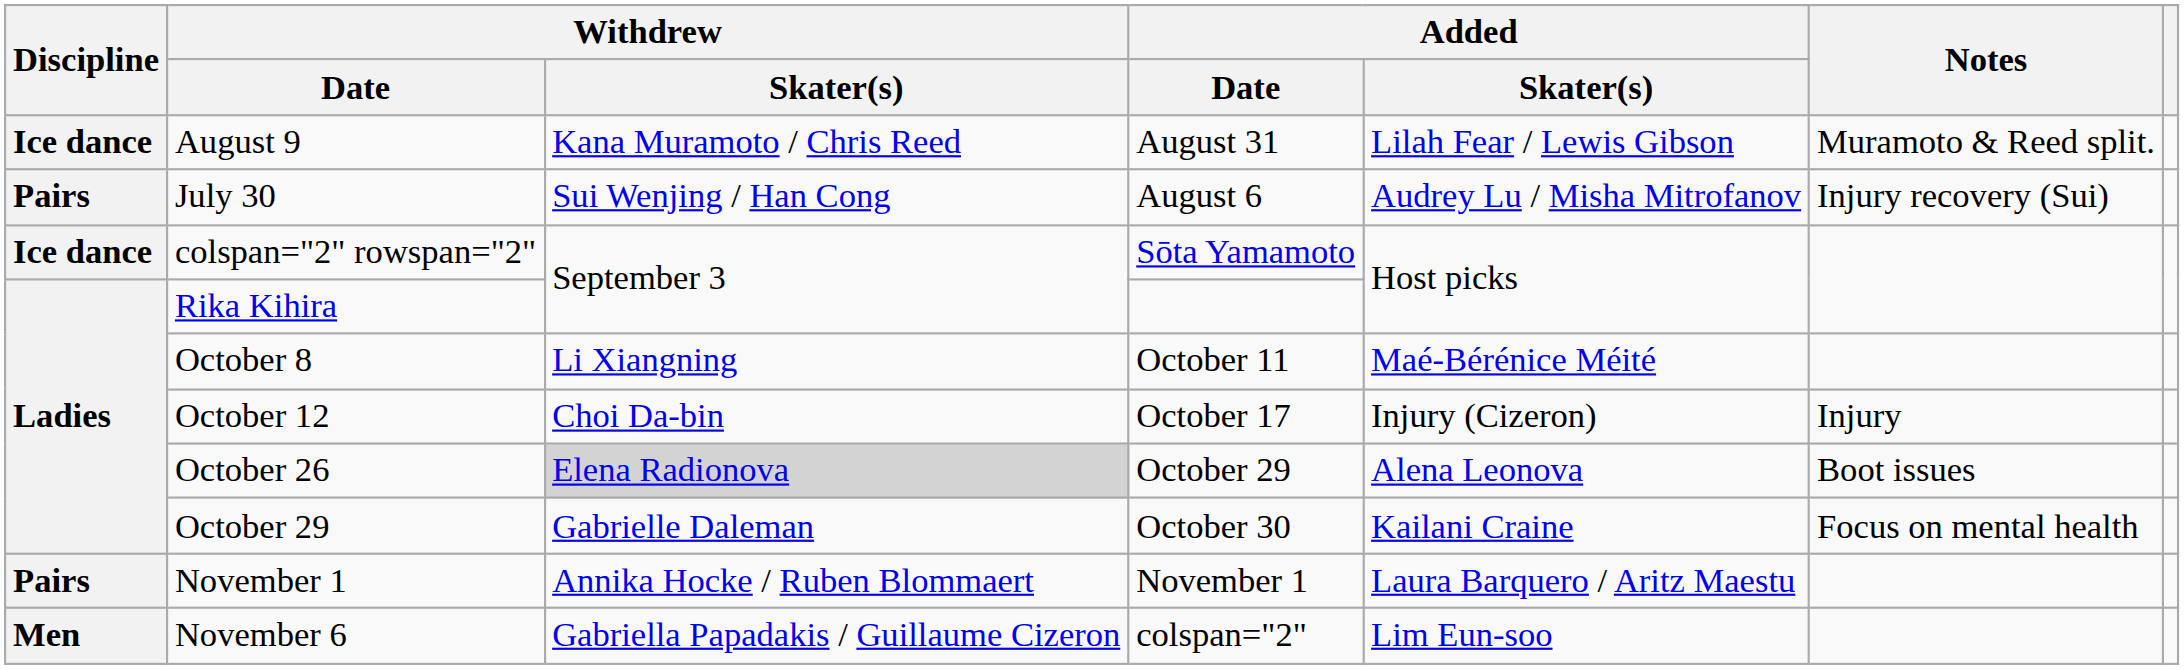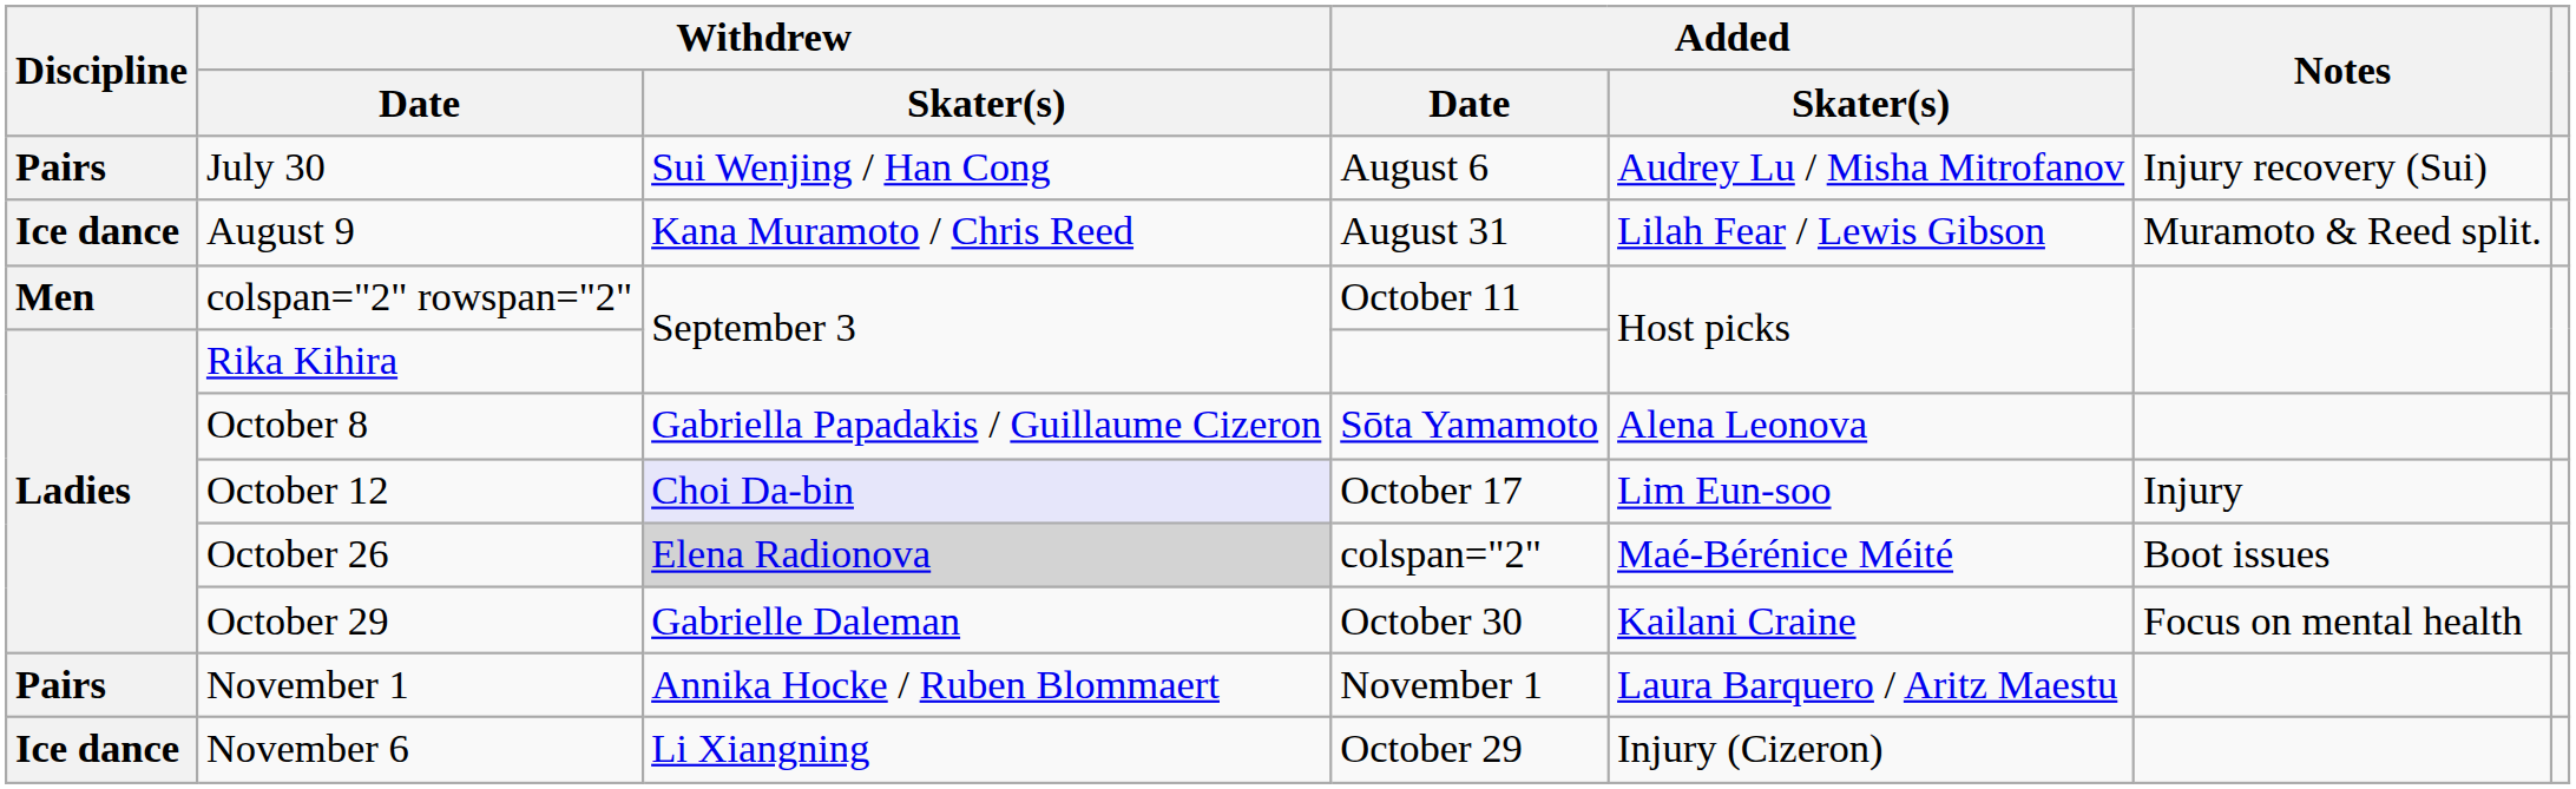rows swapped: July 30 <-> August 9
colspan="2" rowspan="2" | Discipline: Ice dance -> Men
colspan="2" rowspan="2" | Added / Date: Sōta Yamamoto -> October 11
October 8 | Withdrew / Skater(s): Li Xiangning -> Gabriella Papadakis / Guillaume Cizeron
October 8 | Added / Date: October 11 -> Sōta Yamamoto
October 8 | Added / Skater(s): Maé-Bérénice Méité -> Alena Leonova
October 12 | Withdrew / Skater(s): no background -> lavender background
October 12 | Added / Skater(s): Injury (Cizeron) -> Lim Eun-soo
October 26 | Added / Date: October 29 -> colspan="2"
October 26 | Added / Skater(s): Alena Leonova -> Maé-Bérénice Méité
November 6 | Discipline: Men -> Ice dance
November 6 | Withdrew / Skater(s): Gabriella Papadakis / Guillaume Cizeron -> Li Xiangning
November 6 | Added / Date: colspan="2" -> October 29
November 6 | Added / Skater(s): Lim Eun-soo -> Injury (Cizeron)
